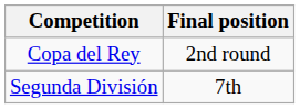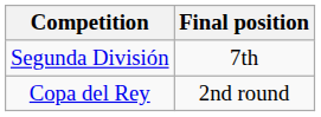rows swapped: Segunda División <-> Copa del Rey
